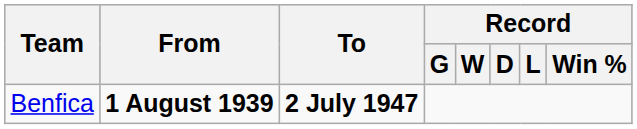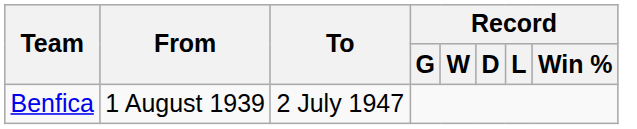Benfica | From: bold -> normal
Benfica | To: bold -> normal
